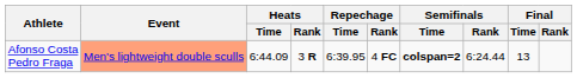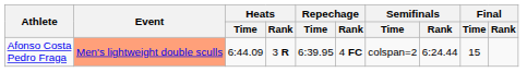Afonso Costa Pedro Fraga | Semifinals / Time: bold -> normal
Afonso Costa Pedro Fraga | Final / Time: 13 -> 15
